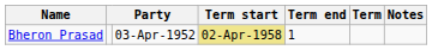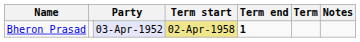Bheron Prasad | column 3: no background -> lavender background
Bheron Prasad | Term end: normal -> bold
